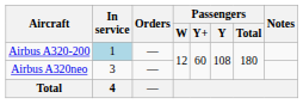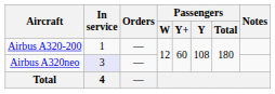Airbus A320-200 | In service: lightblue background -> no background
Airbus A320neo | In service: no background -> lavender background
